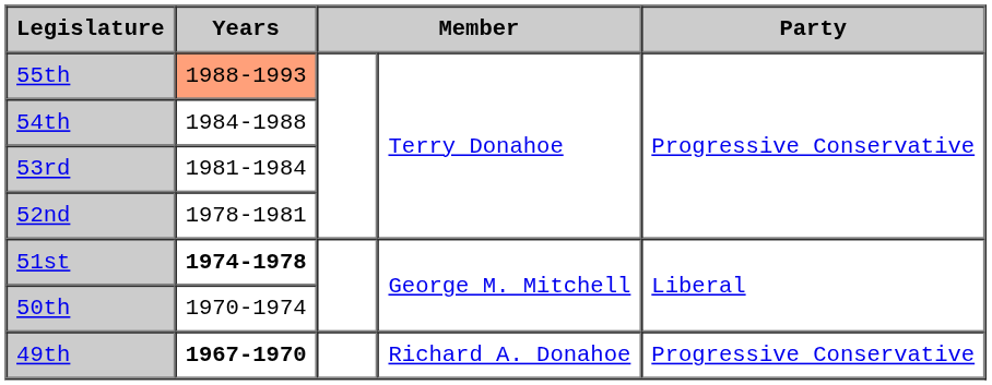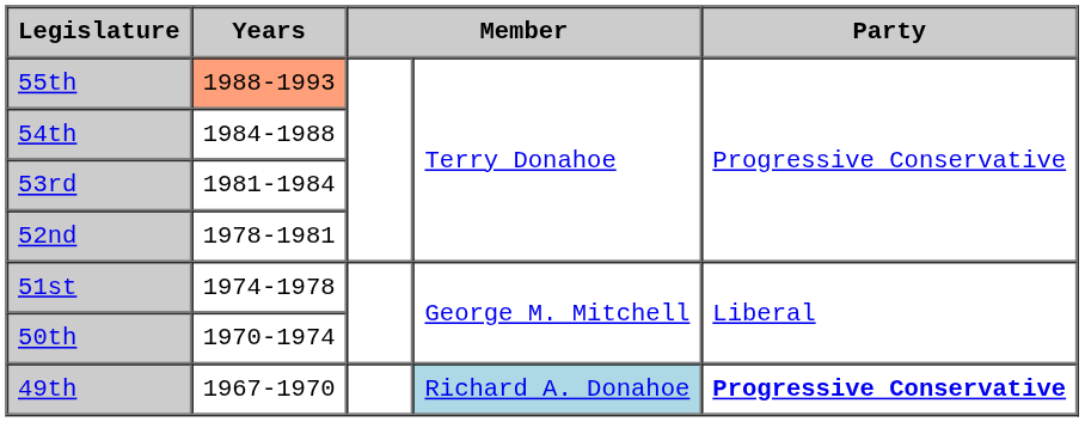51st | Years: bold -> normal
49th | Years: bold -> normal
49th | column 4: no background -> lightblue background
49th | Party: normal -> bold
